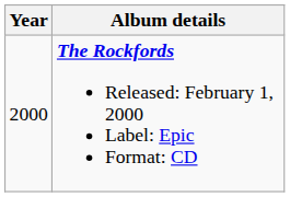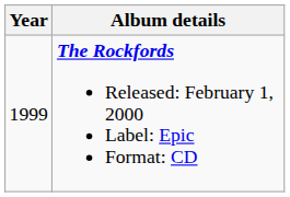row 2 | Year: 2000 -> 1999
